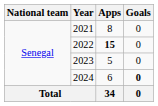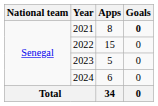2021 | Goals: normal -> bold
2022 | Apps: bold -> normal
2024 | Goals: bold -> normal
